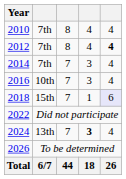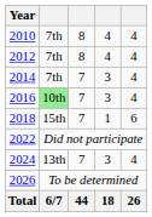2012 | column 5: bold -> normal
2016 | column 2: no background -> lightgreen background
2018 | column 5: lavender background -> no background
2024 | column 4: bold -> normal
